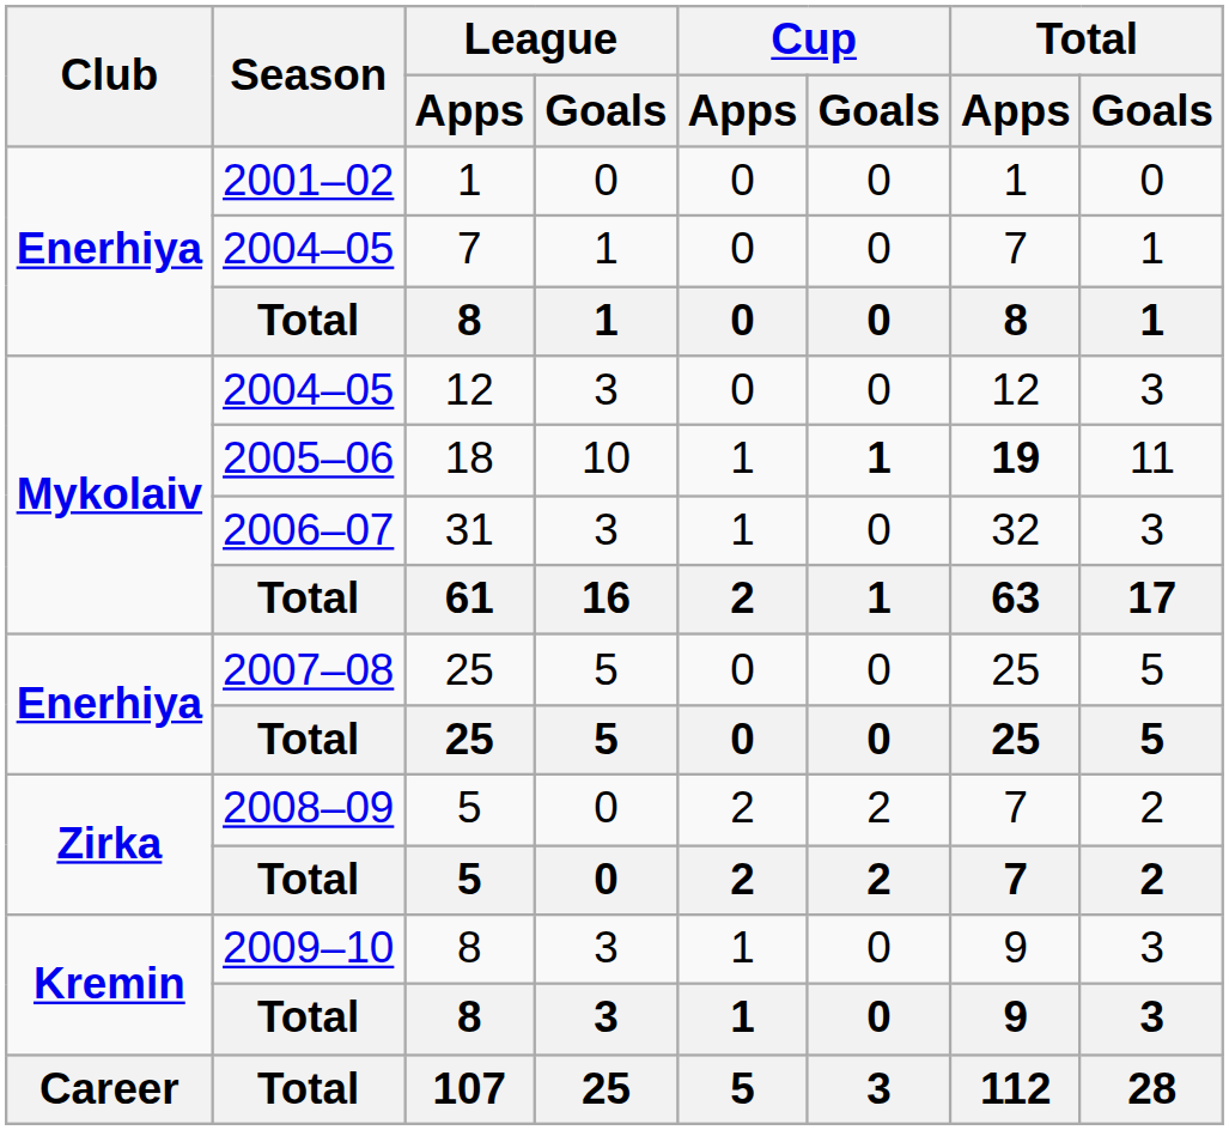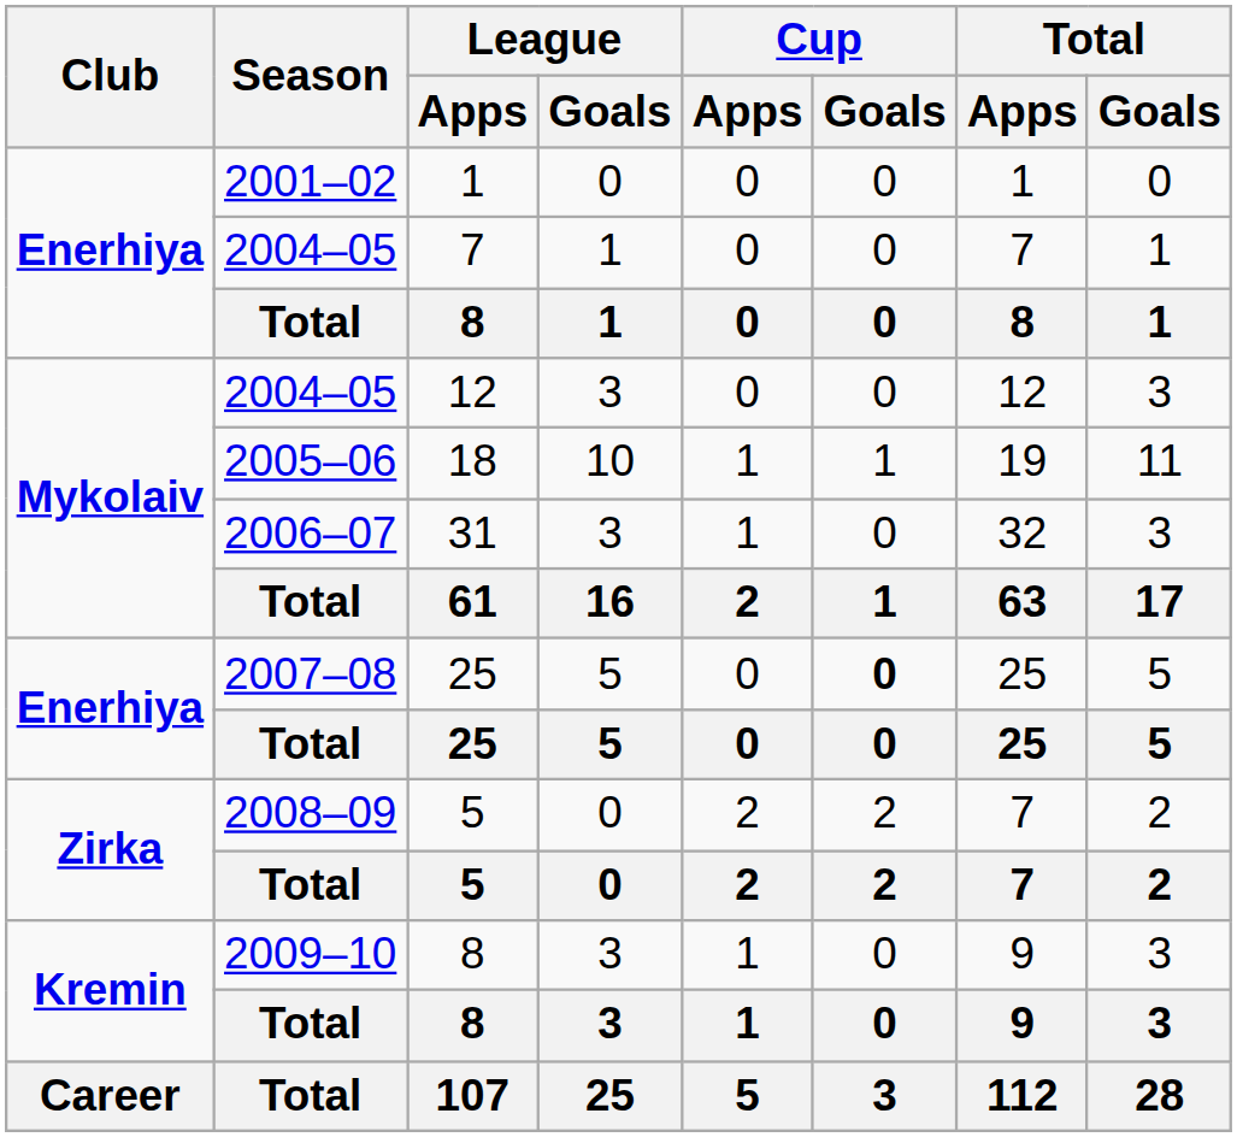18 | Cup / Goals: bold -> normal
18 | Total / Apps: bold -> normal
2007–08 / 25 | Cup / Goals: normal -> bold
